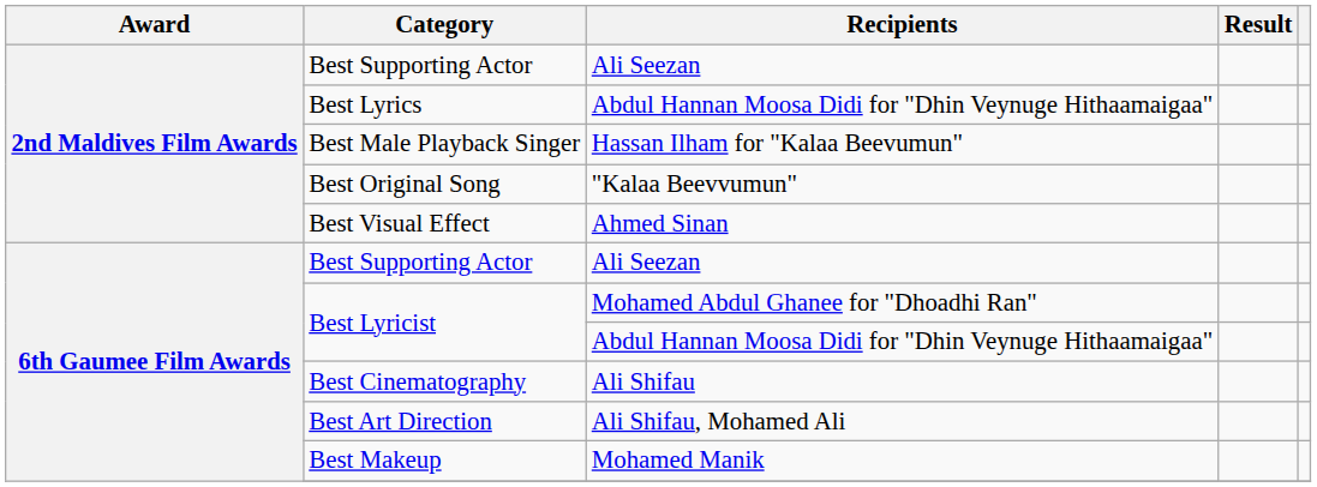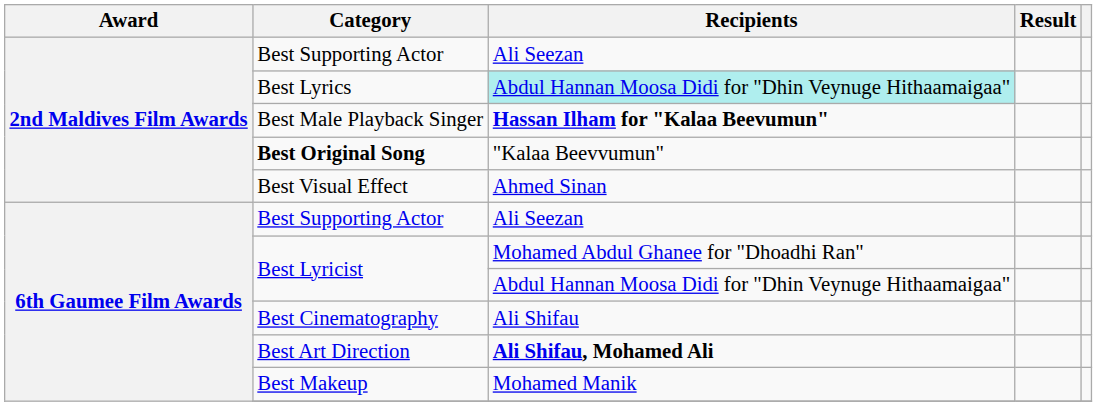Best Lyrics | Recipients: no background -> paleturquoise background
Best Male Playback Singer | Recipients: normal -> bold
Best Original Song | Category: normal -> bold
Best Art Direction | Recipients: normal -> bold
